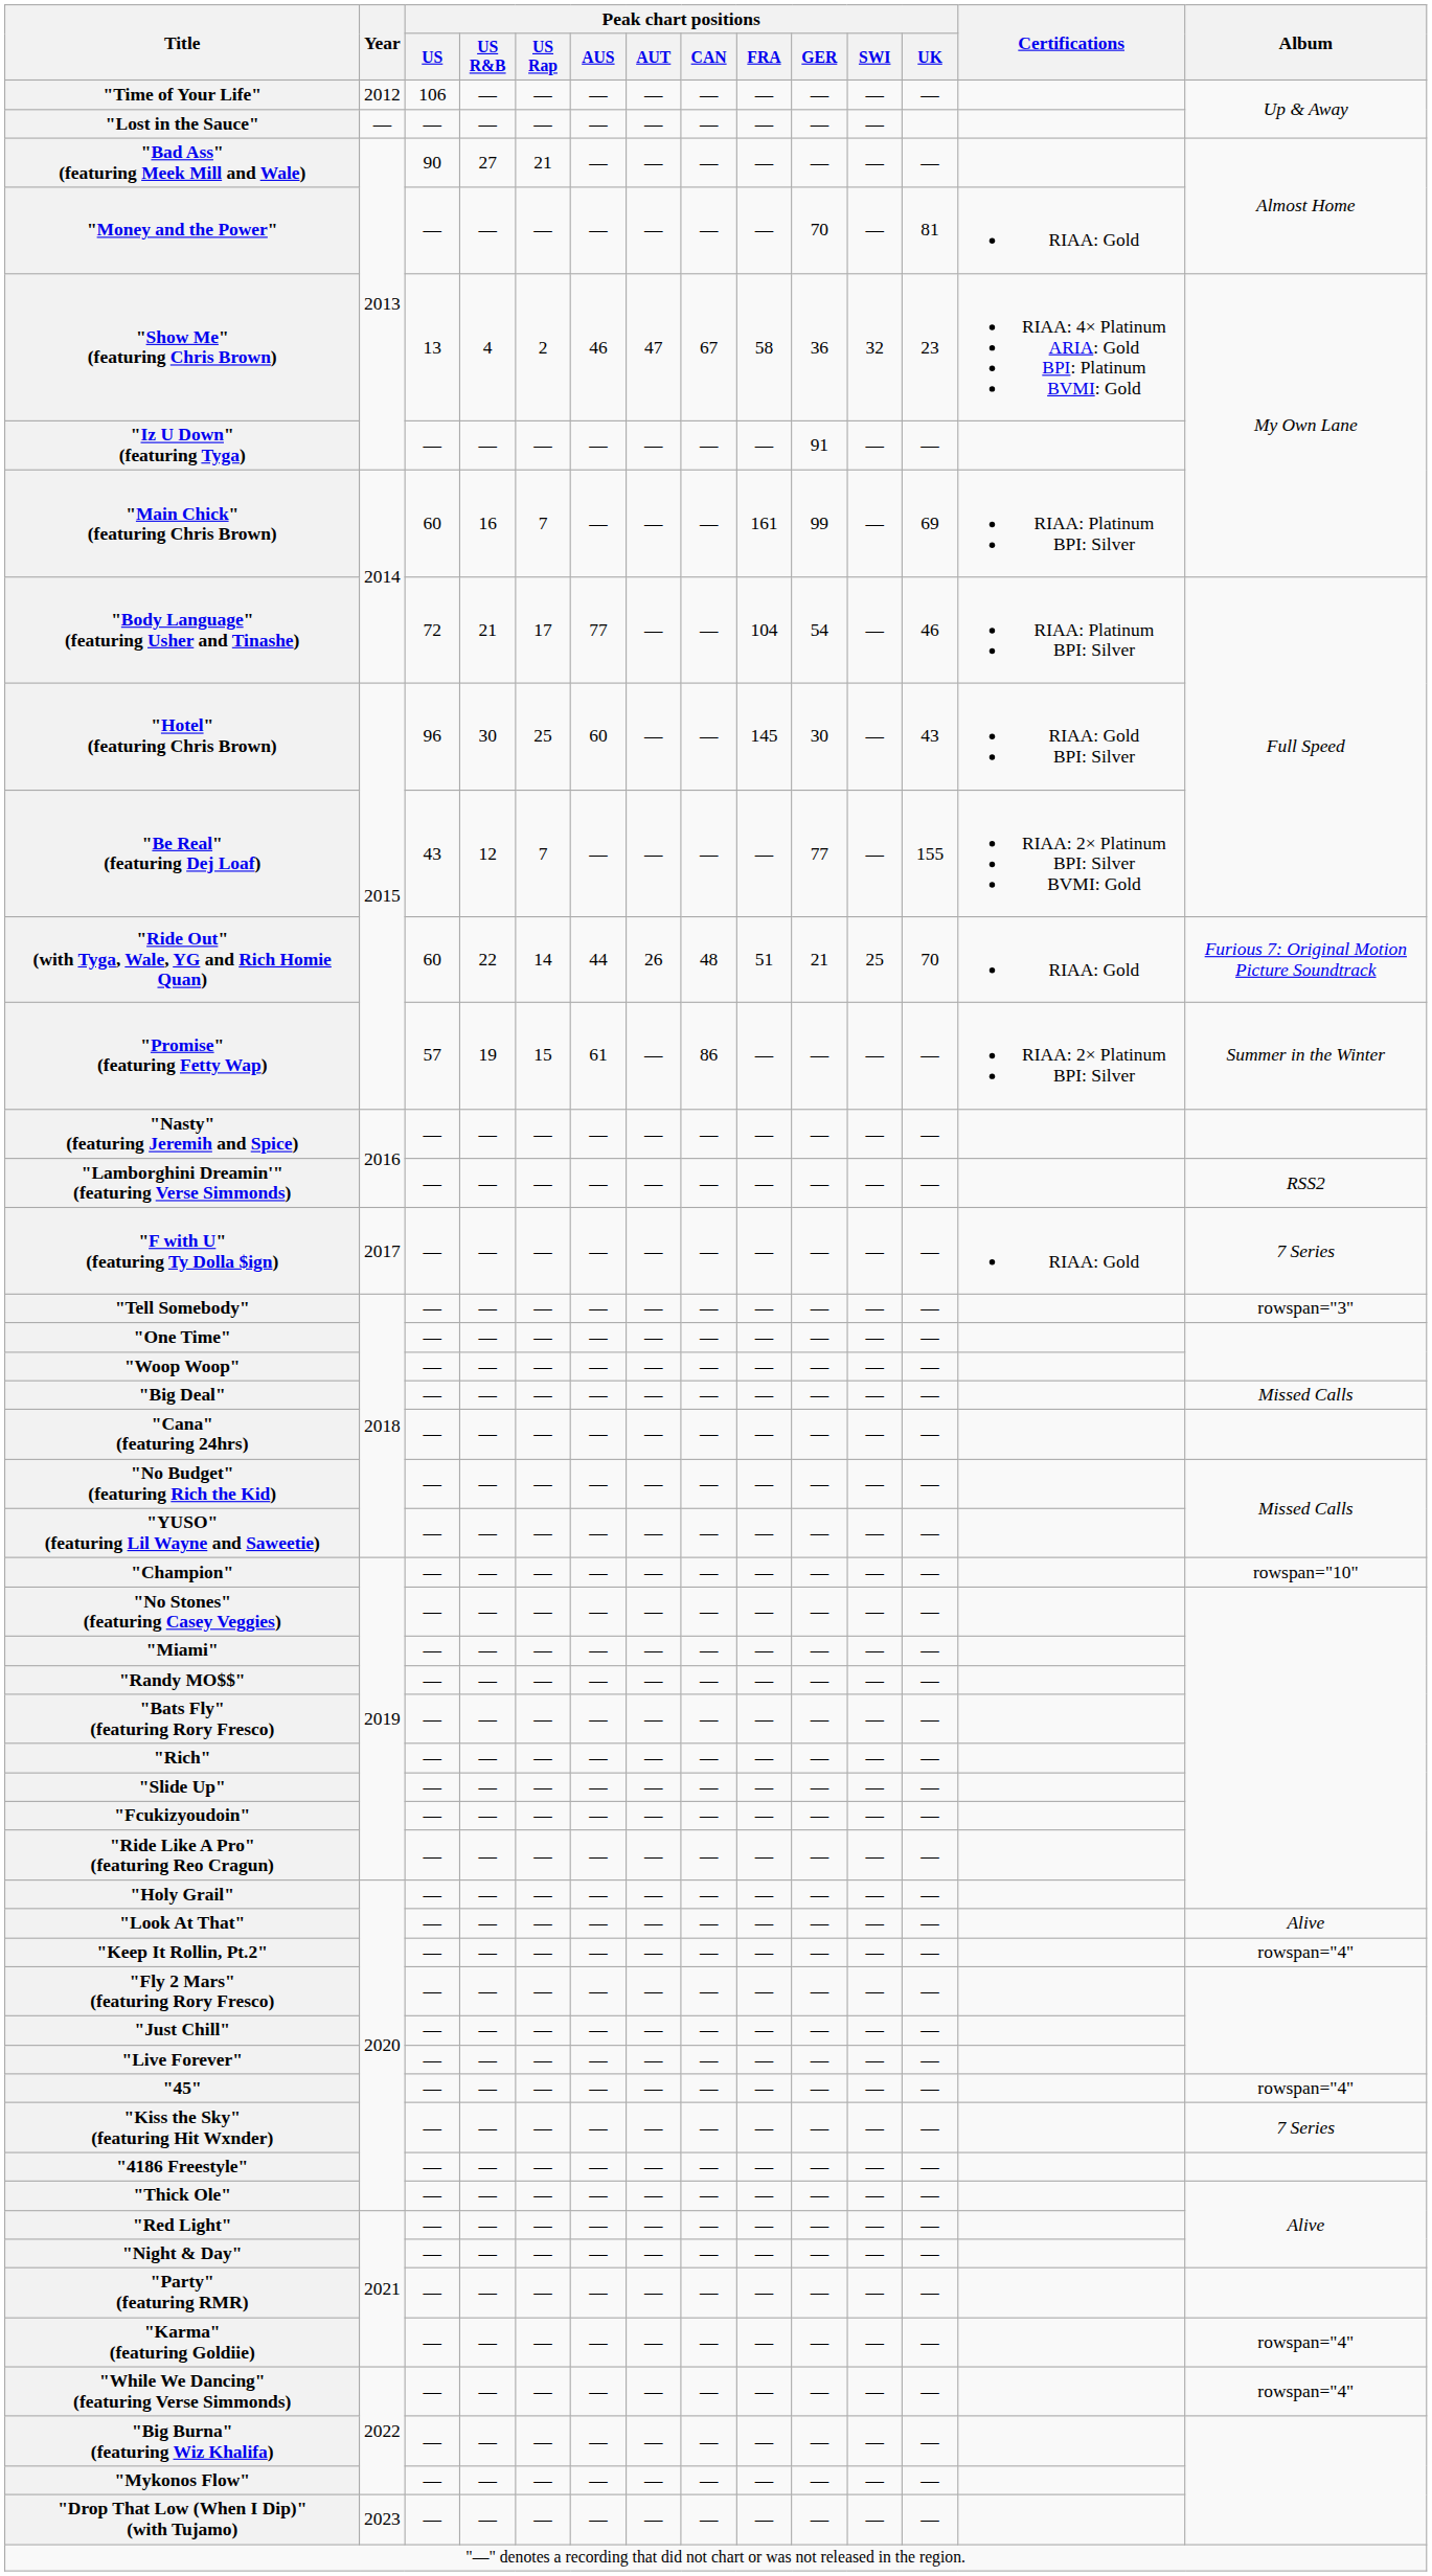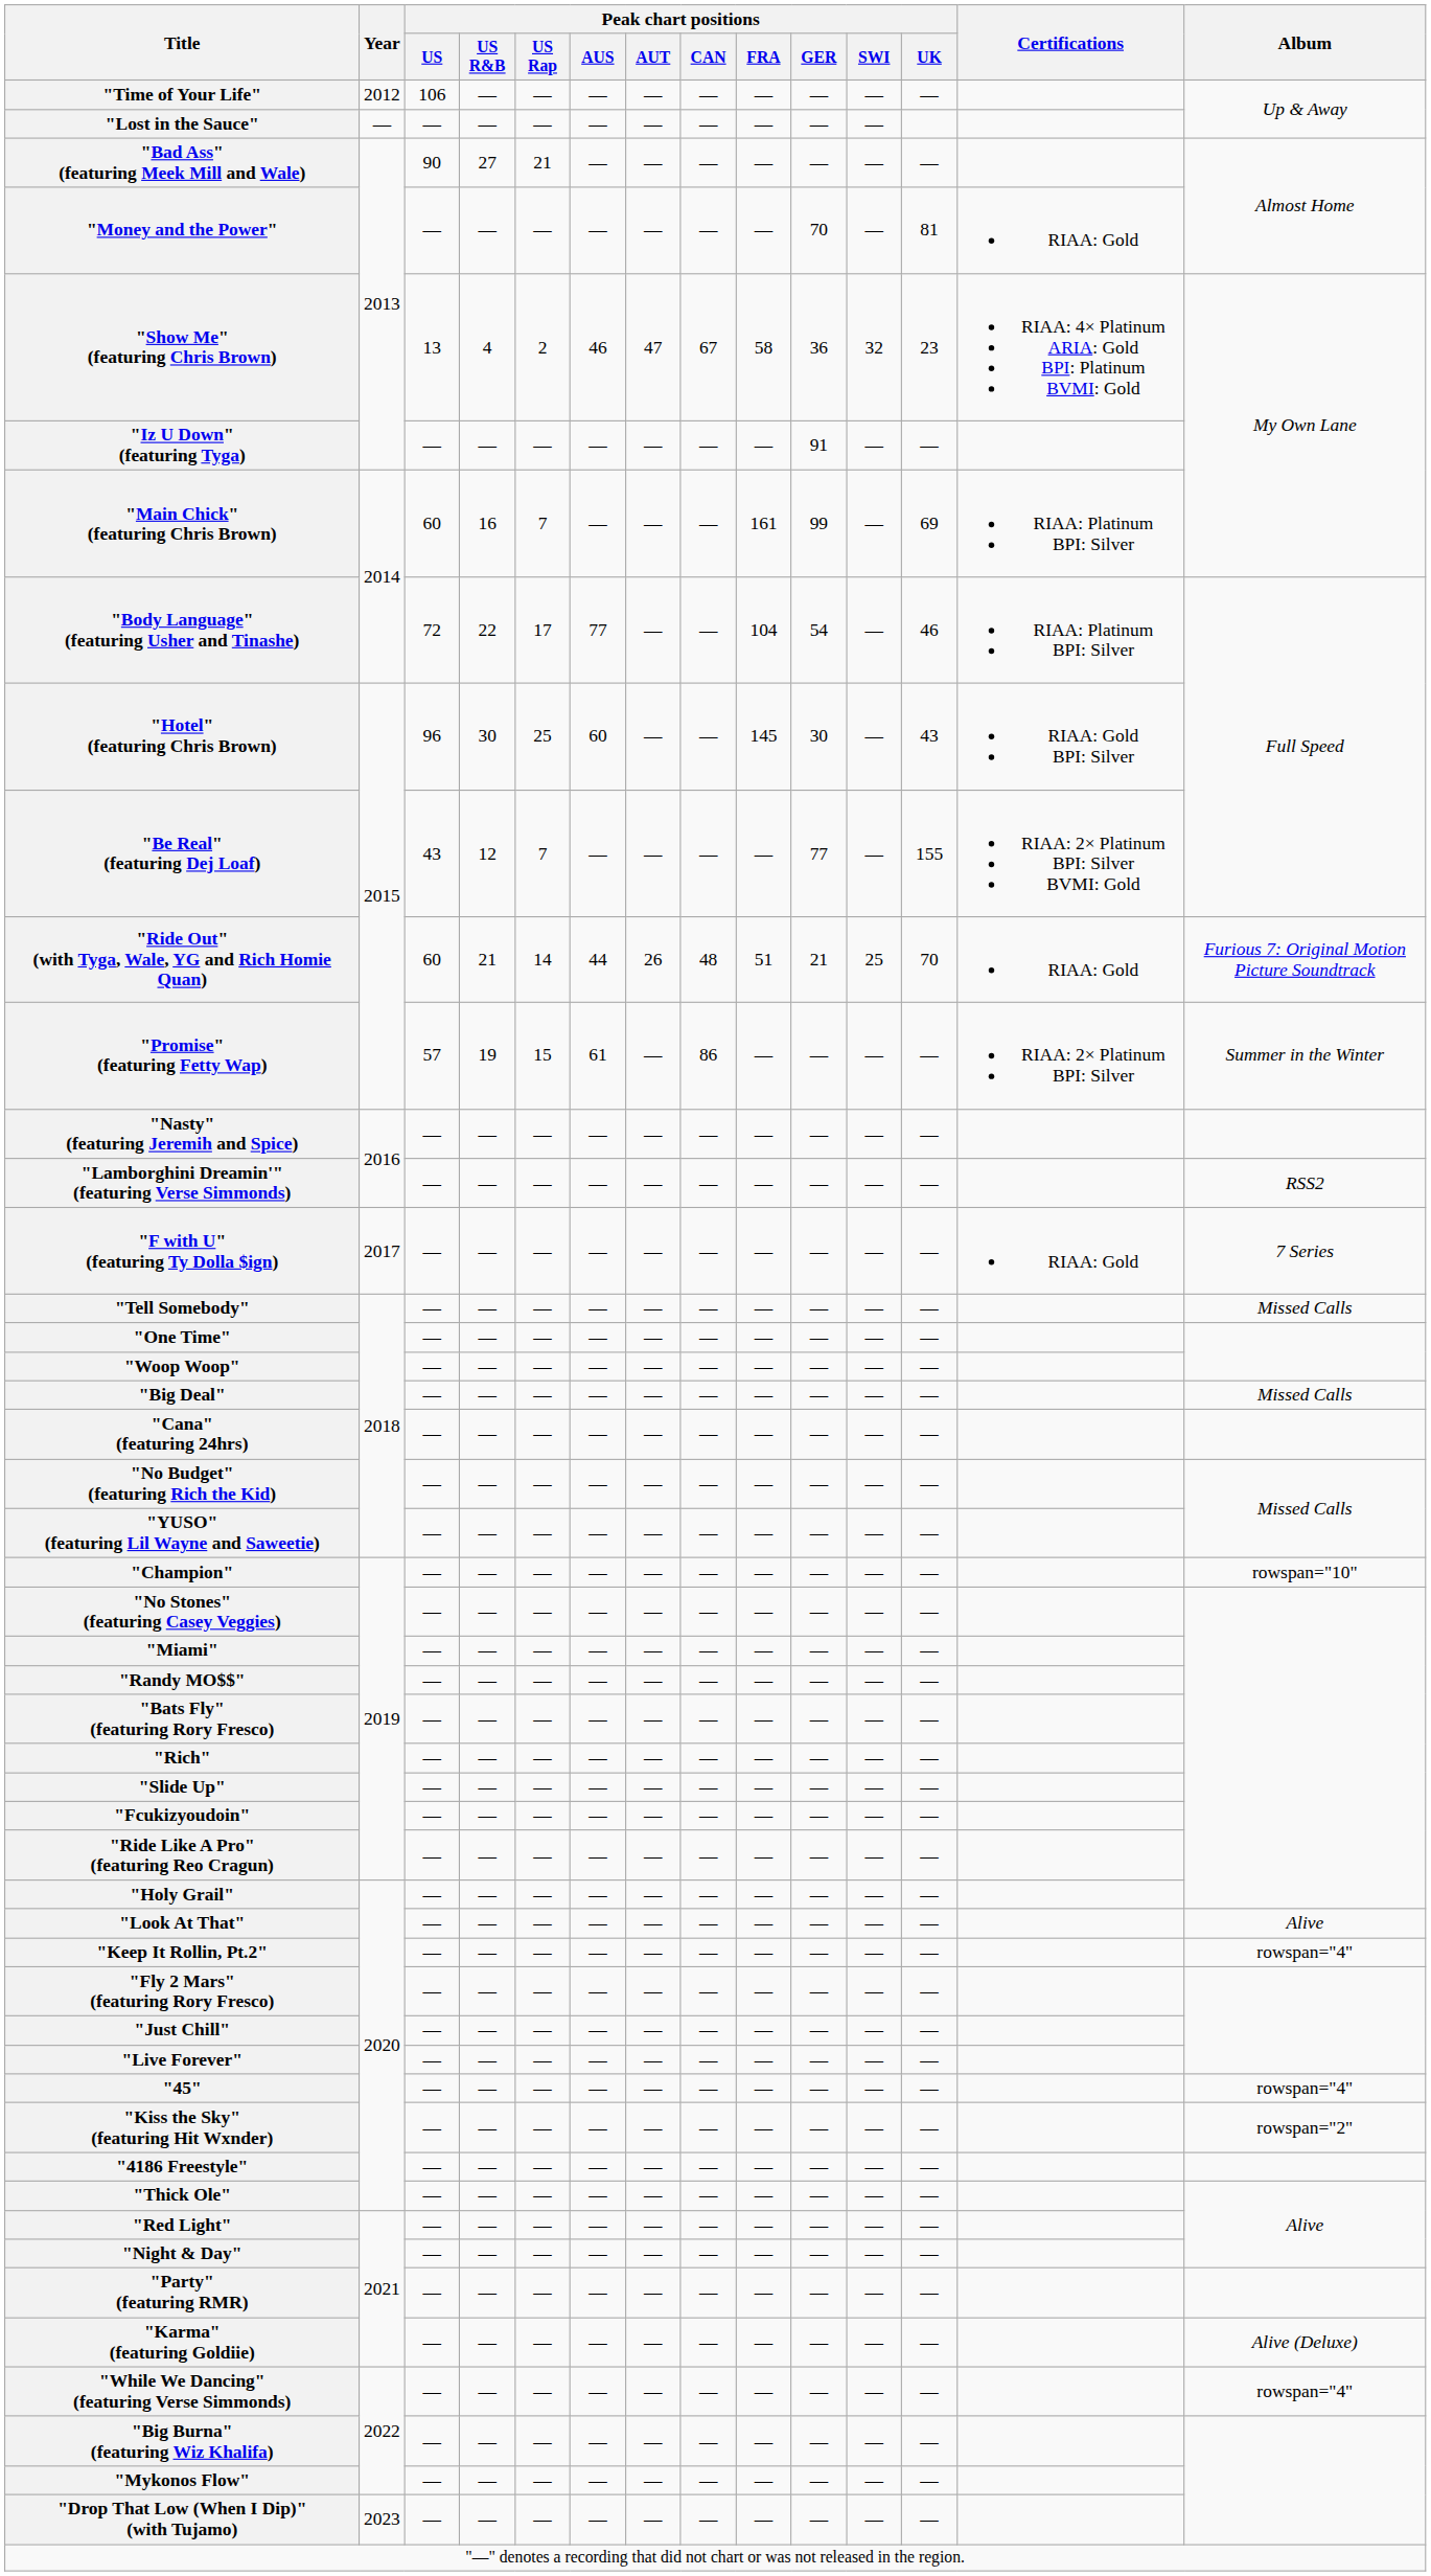"Body Language" (featuring Usher and Tinashe) | Peak chart positions / US R&B: 21 -> 22
"Ride Out" (with Tyga, Wale, YG and Rich Homie Quan) | Peak chart positions / US R&B: 22 -> 21
"Tell Somebody" | Album: rowspan="3" -> Missed Calls
"Kiss the Sky" (featuring Hit Wxnder) | Album: 7 Series -> rowspan="2"
"Karma" (featuring Goldiie) | Album: rowspan="4" -> Alive (Deluxe)
